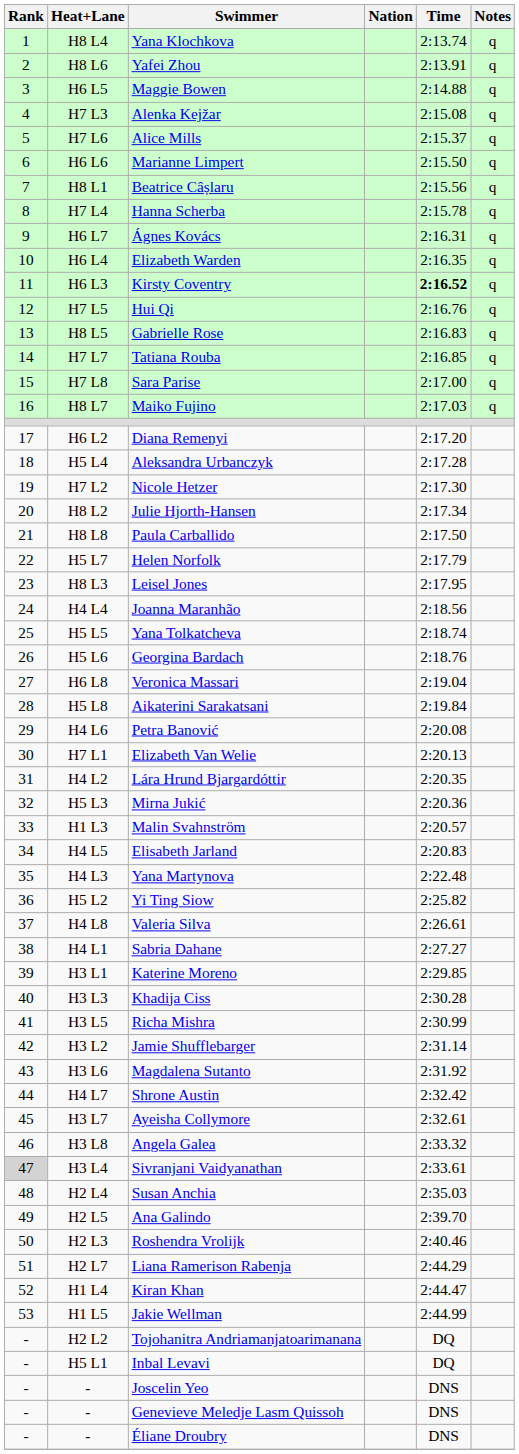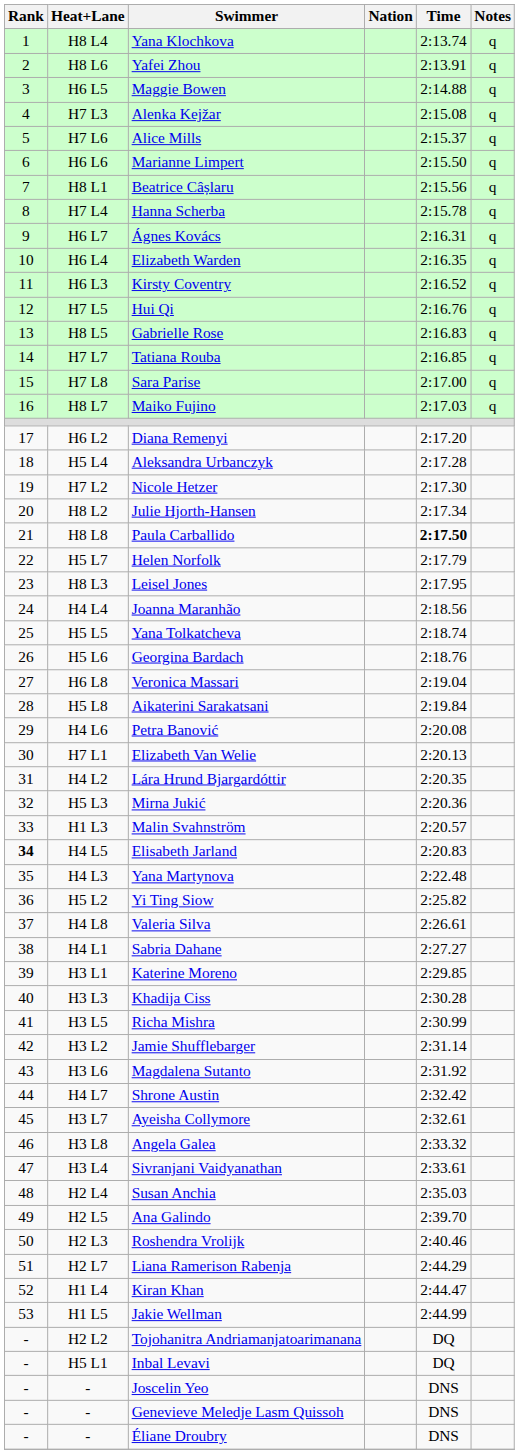Kirsty Coventry | Time: bold -> normal
Paula Carballido | Time: normal -> bold
Elisabeth Jarland | Rank: normal -> bold
Sivranjani Vaidyanathan | Rank: lightgrey background -> no background
